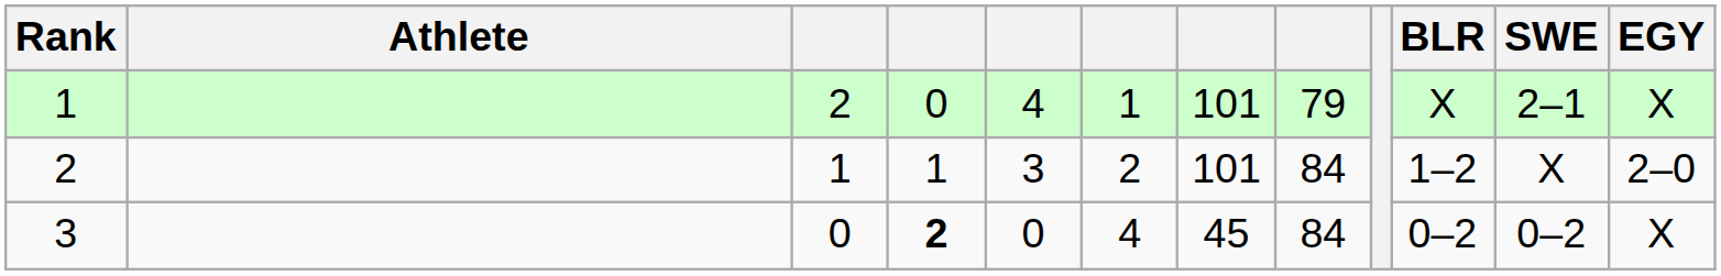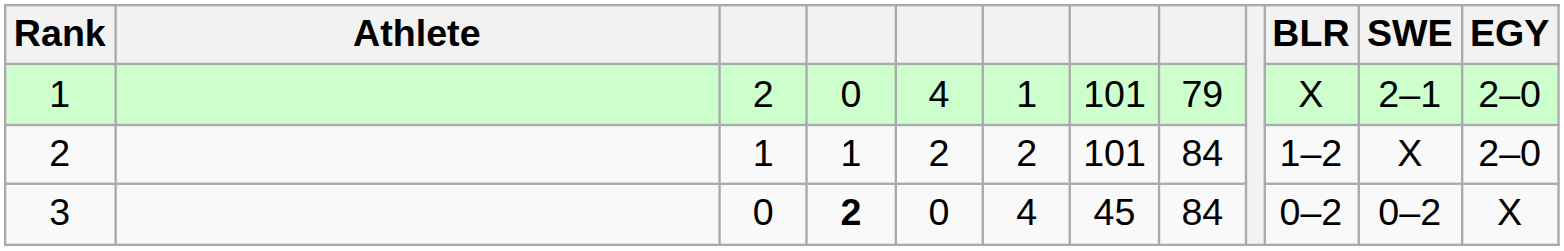row 2 | EGY: X -> 2–0
row 3 | column 5: 3 -> 2
